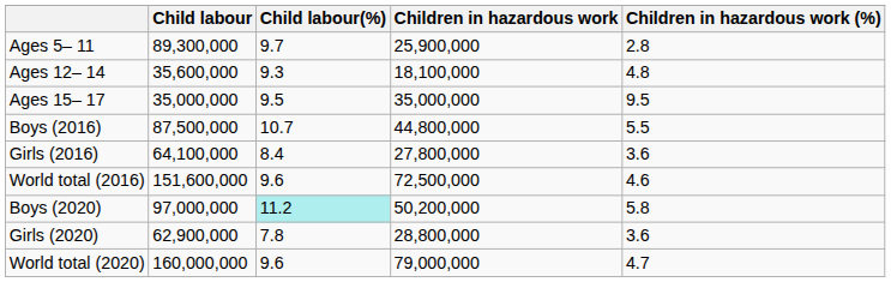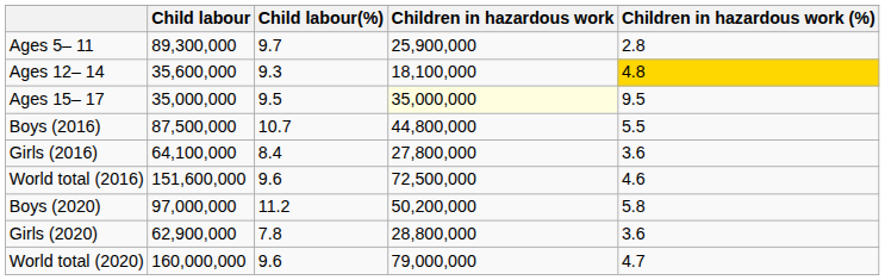Ages 12– 14 | Children in hazardous work (%): no background -> gold background
Ages 15– 17 | Children in hazardous work: no background -> lightyellow background
Boys (2020) | Child labour(%): paleturquoise background -> no background
